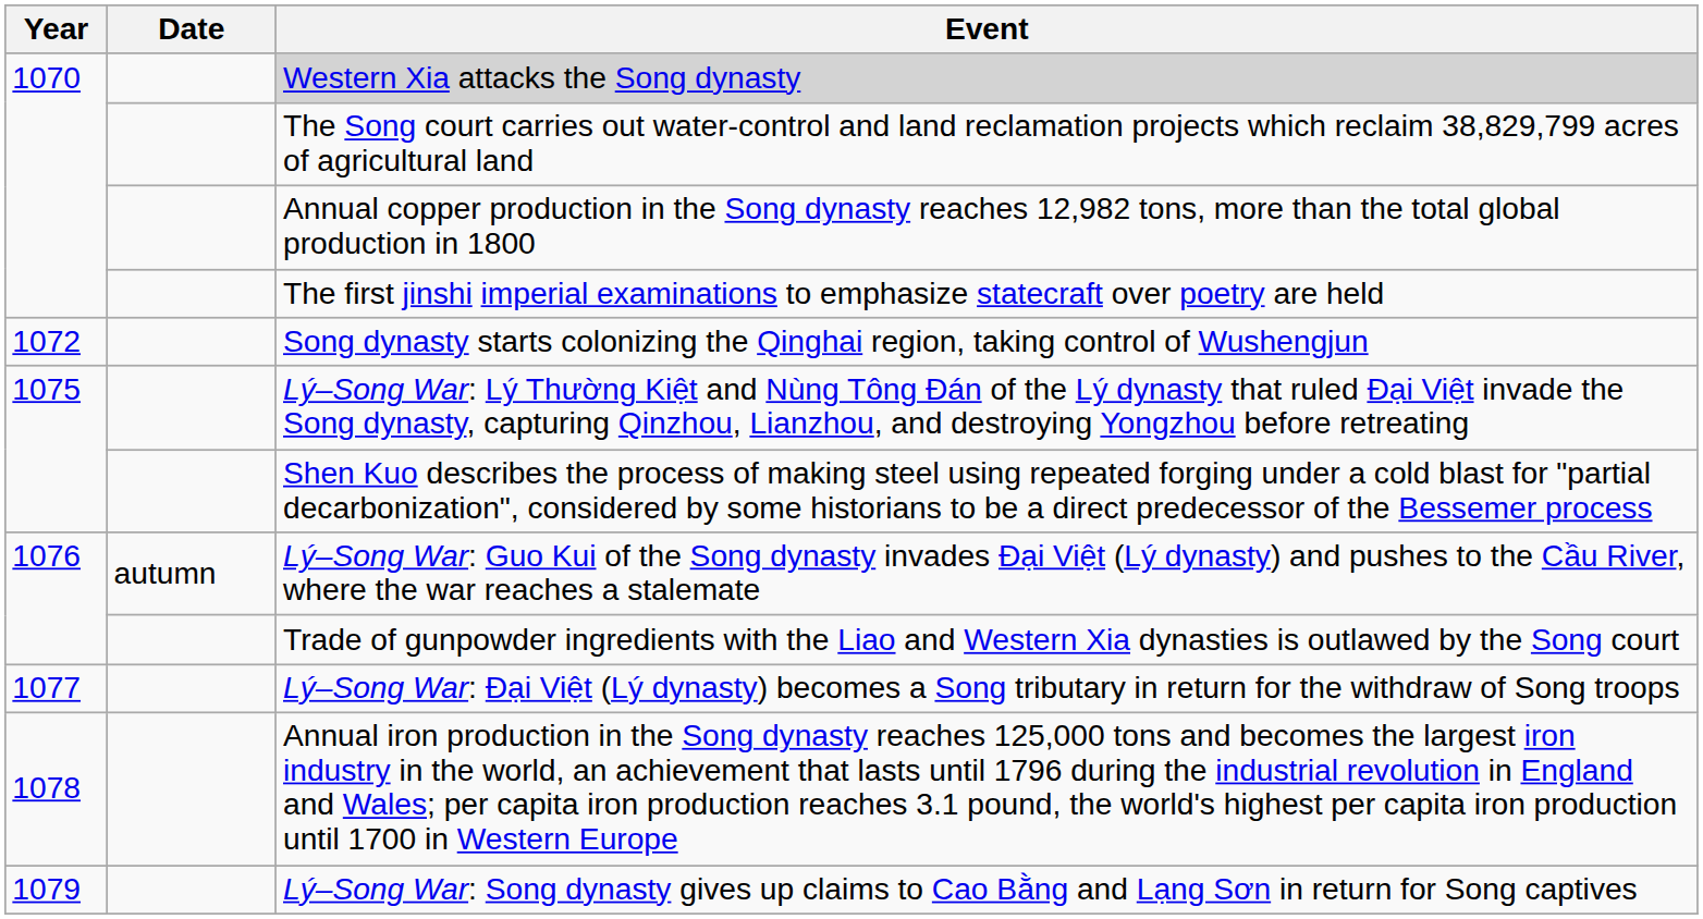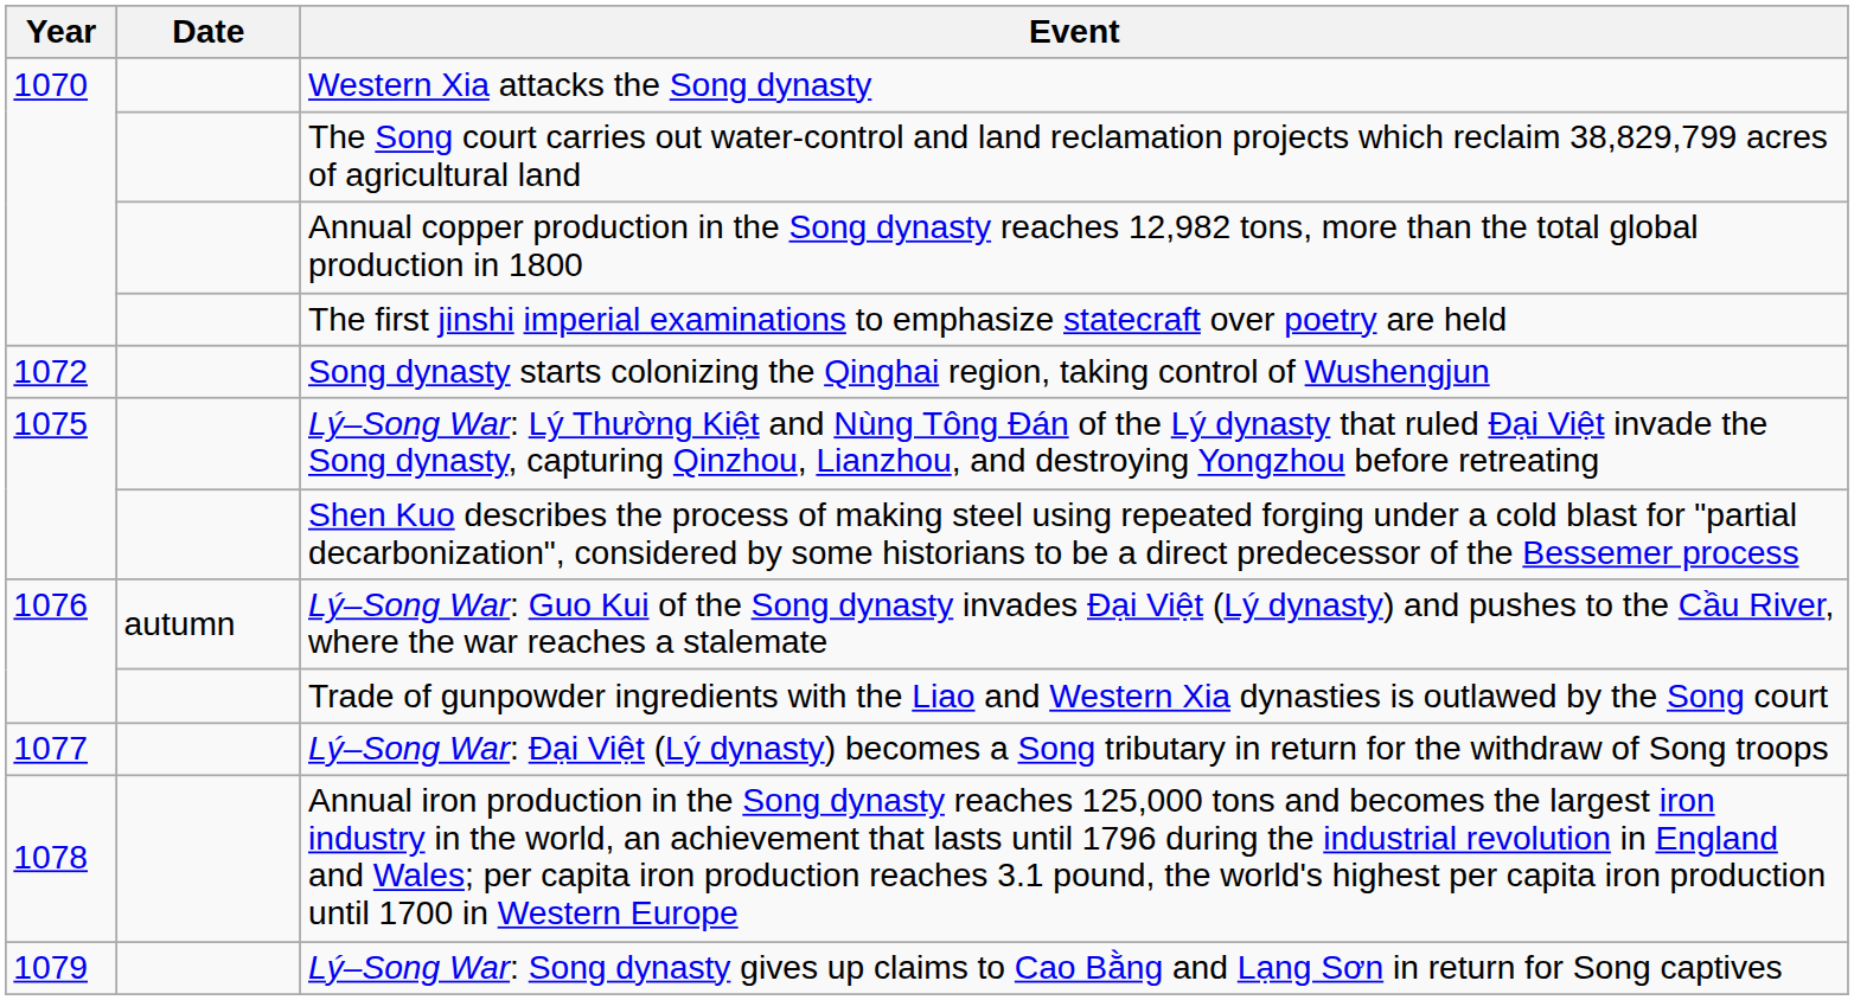Western Xia attacks the Song dynasty | Event: lightgrey background -> no background
